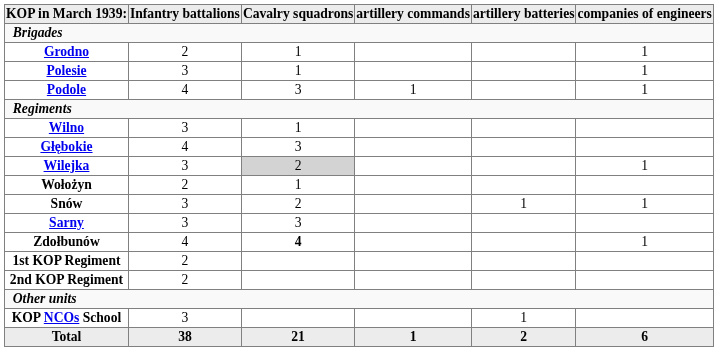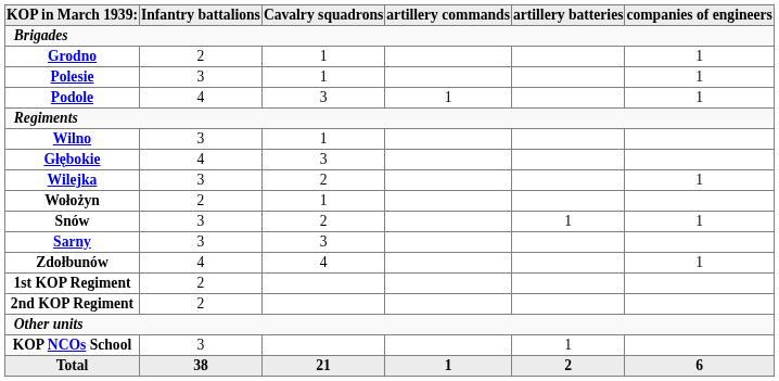Wilejka | Cavalry squadrons: lightgrey background -> no background
Zdołbunów | Cavalry squadrons: bold -> normal
